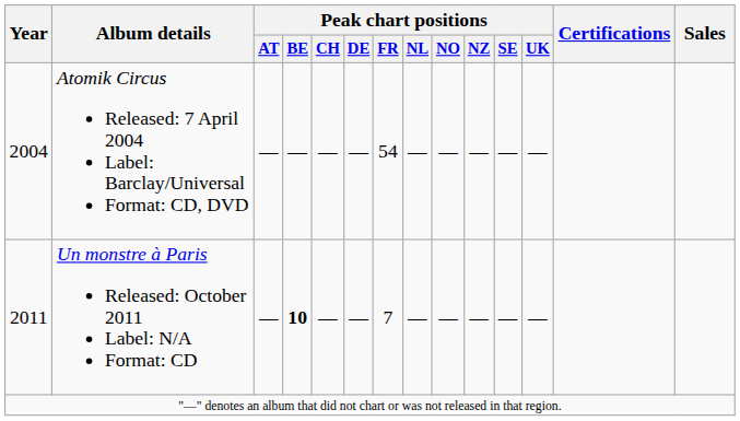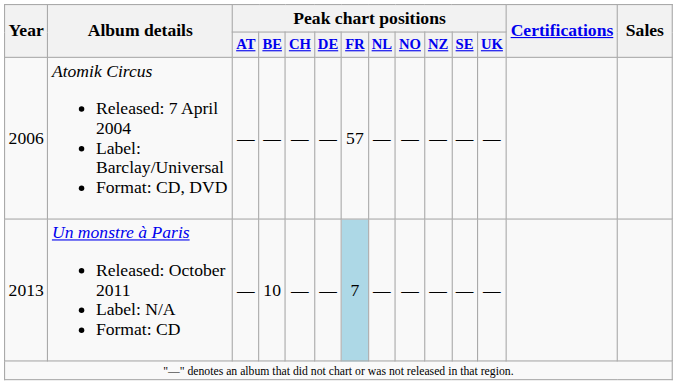row 3 | Year: 2004 -> 2006
row 3 | Peak chart positions / FR: 54 -> 57
row 4 | Year: 2011 -> 2013
row 4 | Peak chart positions / BE: bold -> normal
row 4 | Peak chart positions / FR: no background -> lightblue background
